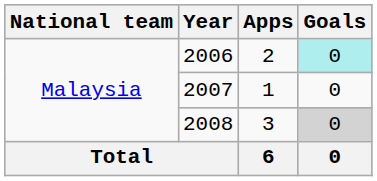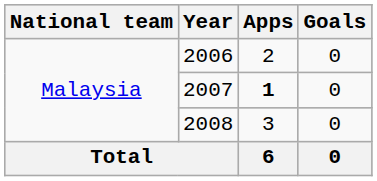2006 | Goals: paleturquoise background -> no background
2007 | Apps: normal -> bold
2008 | Goals: lightgrey background -> no background
